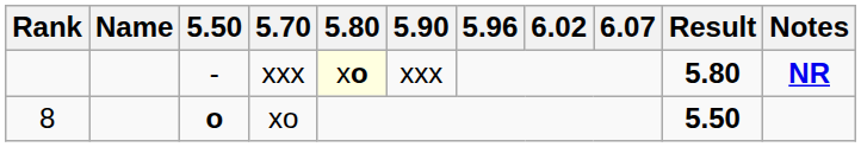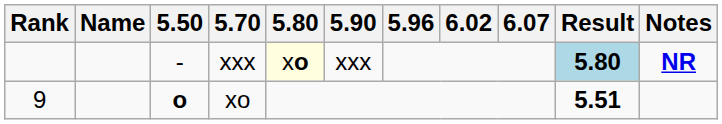row 2 | Result: no background -> lightblue background
row 3 | Rank: 8 -> 9
row 3 | Result: 5.50 -> 5.51
